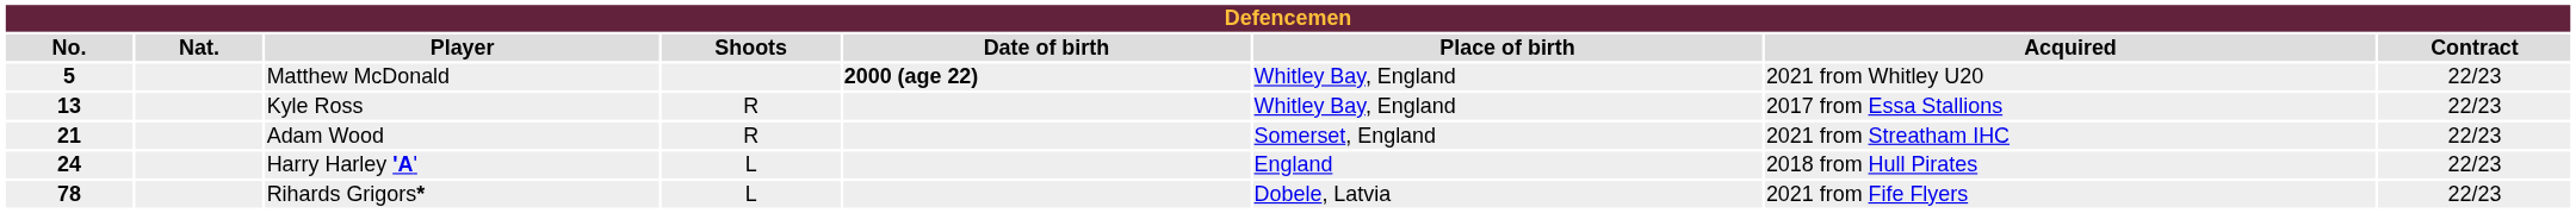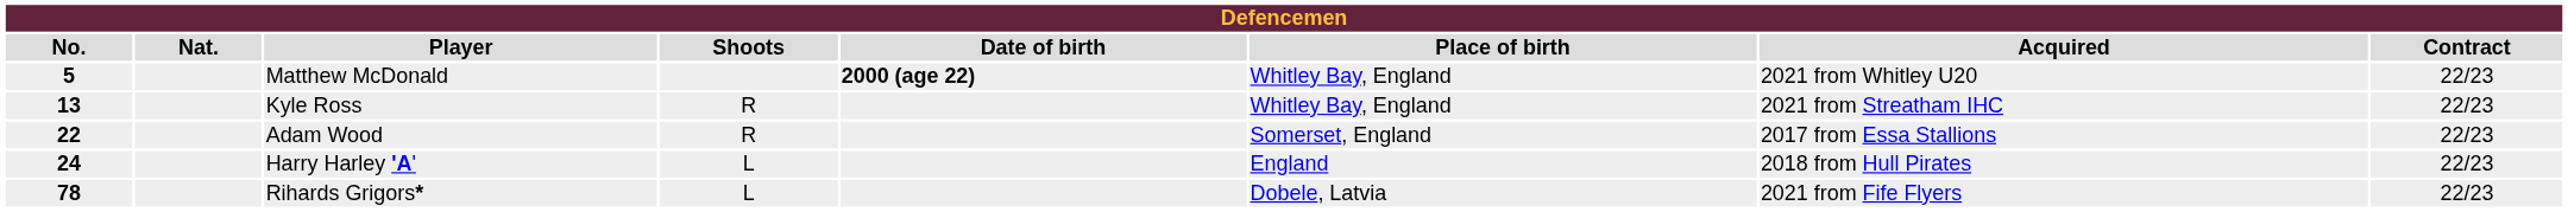Kyle Ross | Acquired: 2017 from Essa Stallions -> 2021 from Streatham IHC
Adam Wood | No.: 21 -> 22
Adam Wood | Acquired: 2021 from Streatham IHC -> 2017 from Essa Stallions
